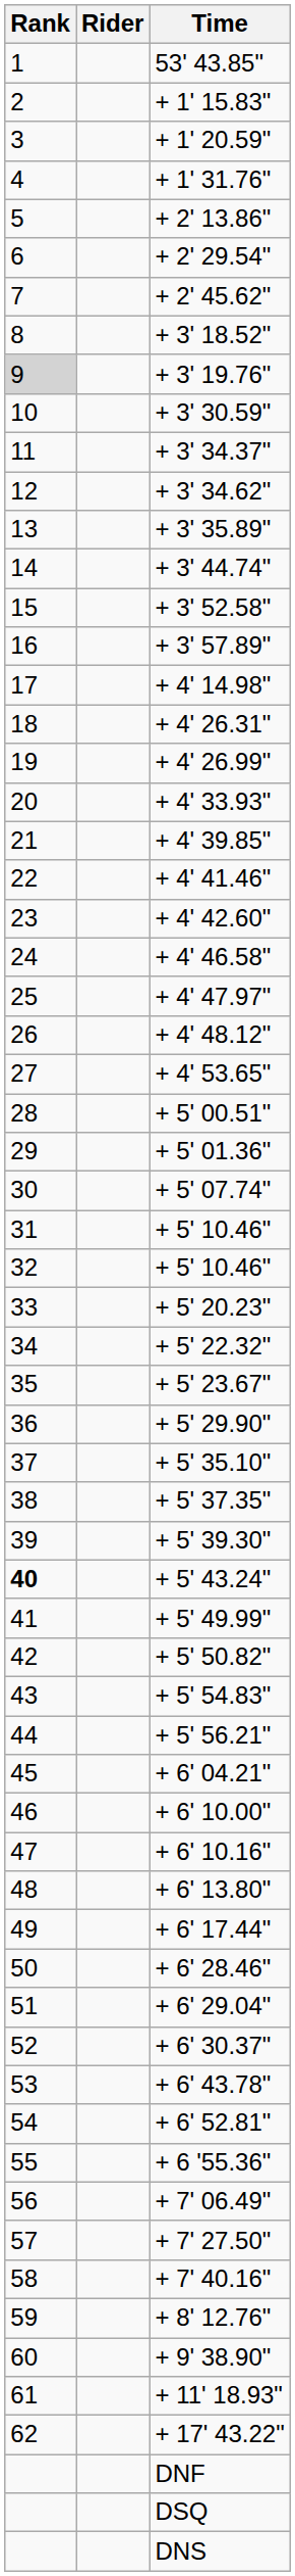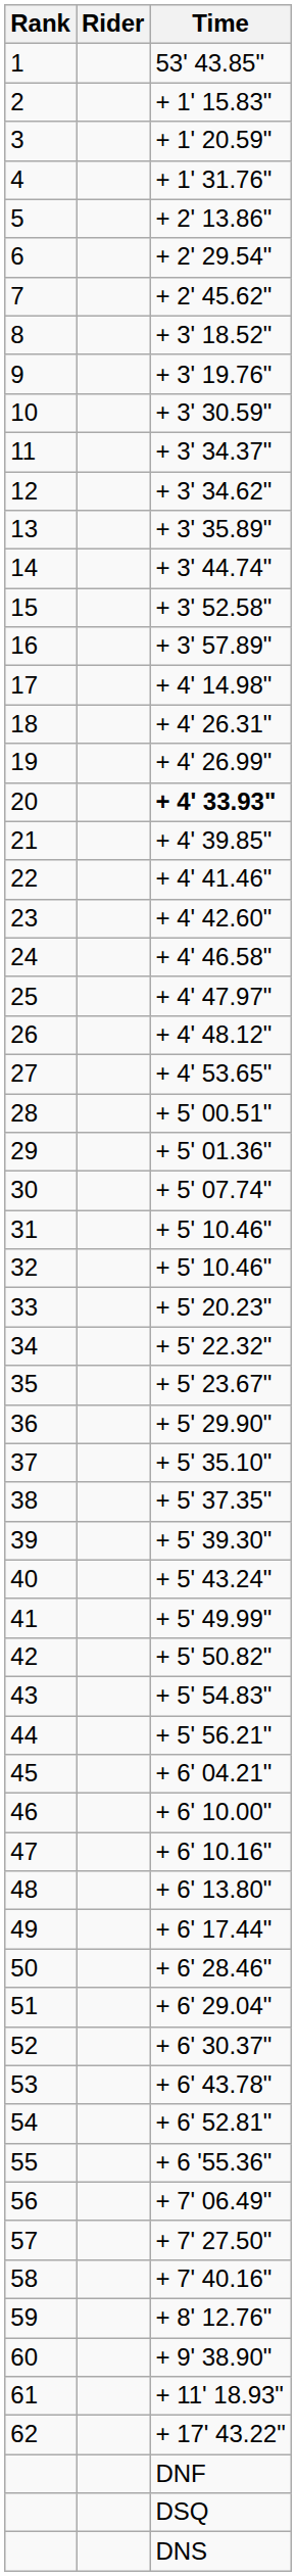+ 3' 19.76" | Rank: lightgrey background -> no background
+ 4' 33.93" | Time: normal -> bold
+ 5' 43.24" | Rank: bold -> normal
